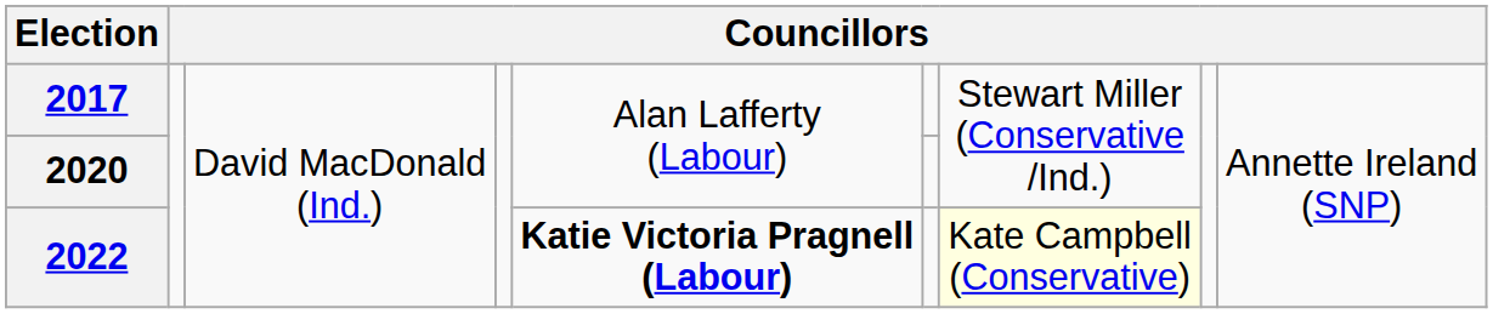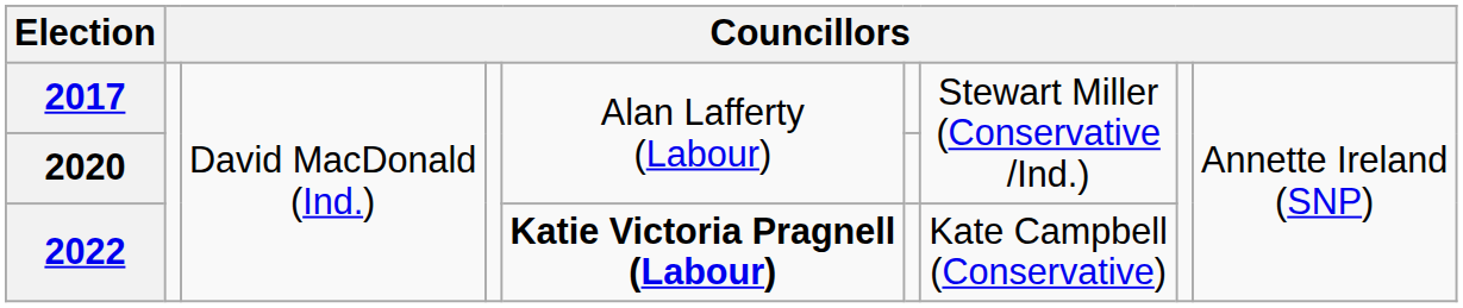2022 | column 7: lightyellow background -> no background
